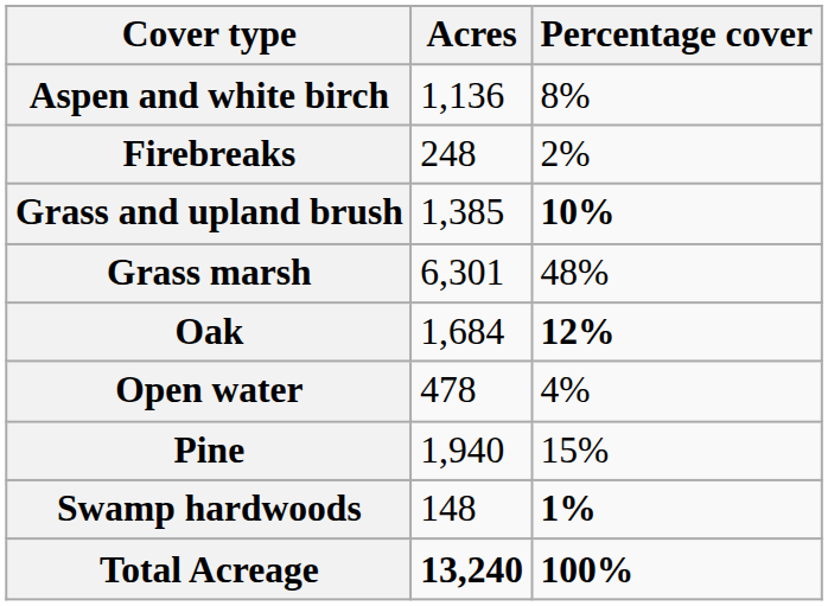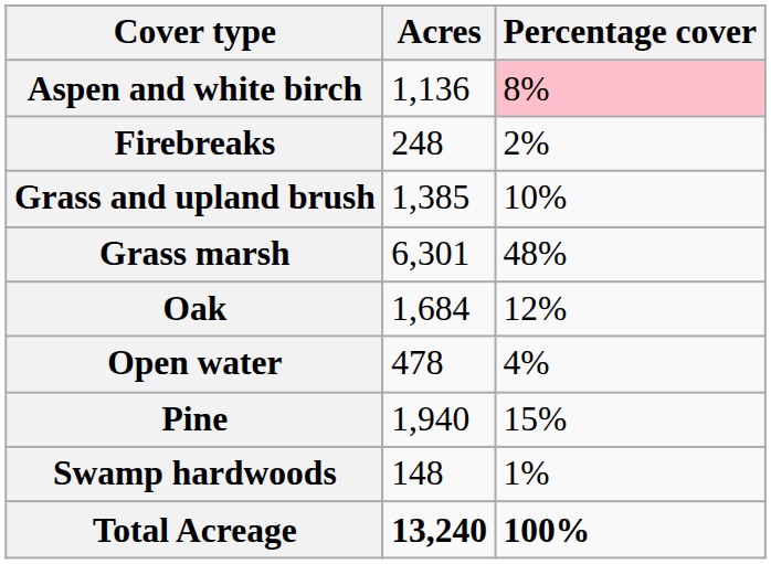Aspen and white birch | Percentage cover: no background -> pink background
Grass and upland brush | Percentage cover: bold -> normal
Oak | Percentage cover: bold -> normal
Swamp hardwoods | Percentage cover: bold -> normal
